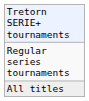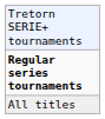row 2 | column 1: normal -> bold
